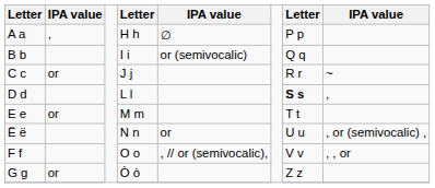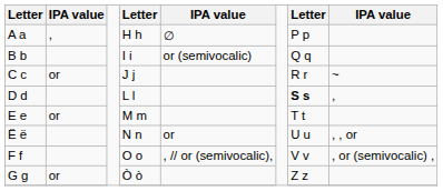Ë ë | column 8: , or (semivocalic) , -> , , or
F f | column 8: , , or -> , or (semivocalic) ,
